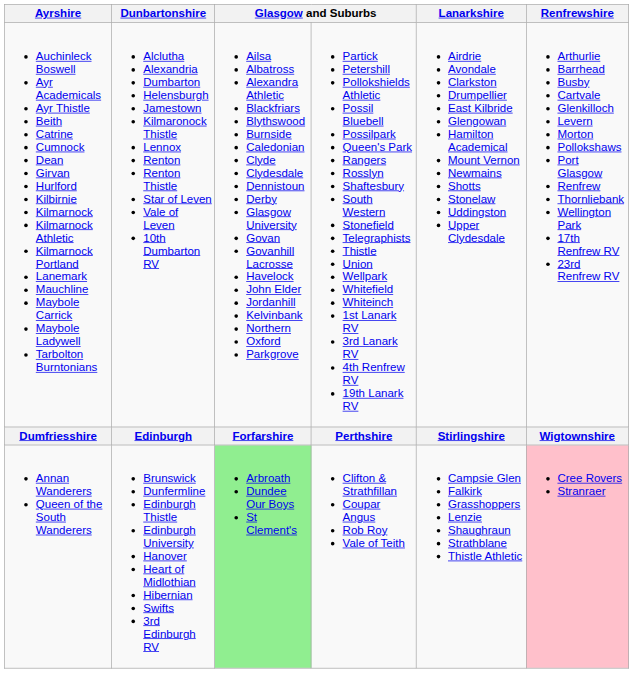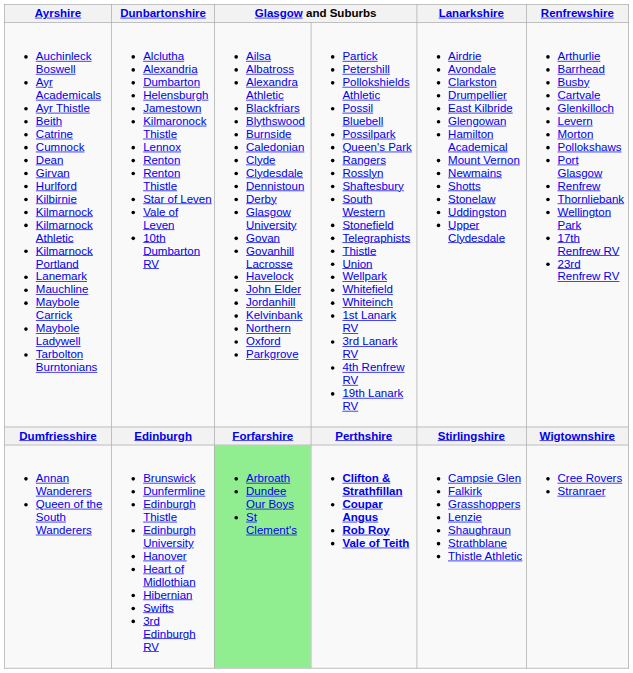Annan Wanderers Queen of the South Wanderers | column 4: normal -> bold
Annan Wanderers Queen of the South Wanderers | Renfrewshire: pink background -> no background
